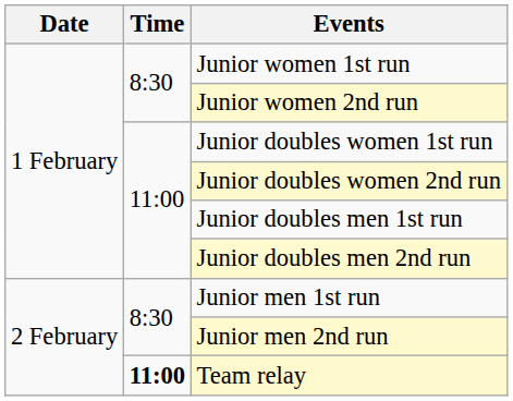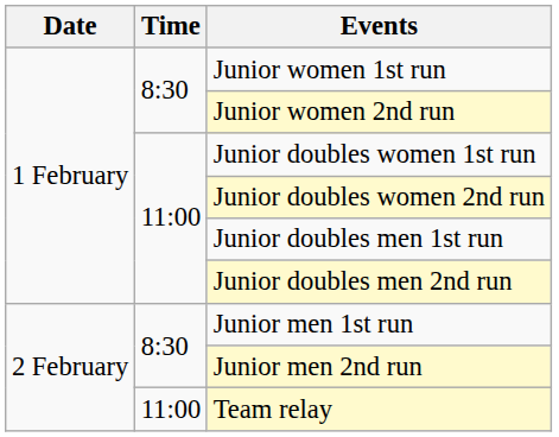Team relay | Time: bold -> normal
